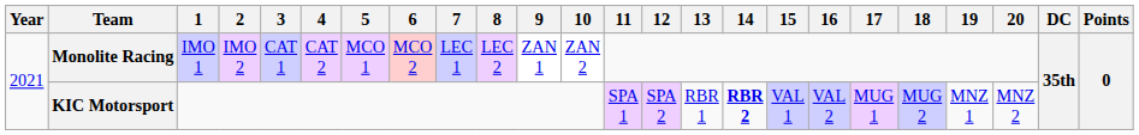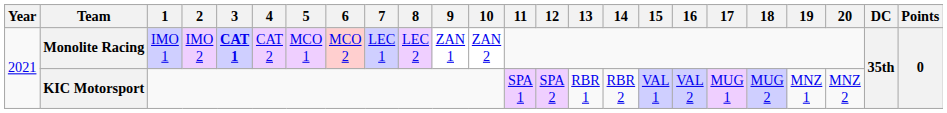Monolite Racing | 3: normal -> bold
KIC Motorsport | 14: bold -> normal
